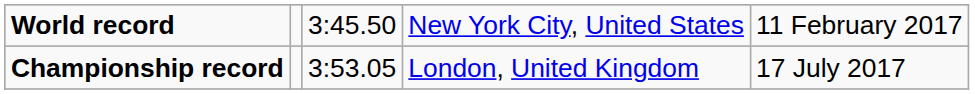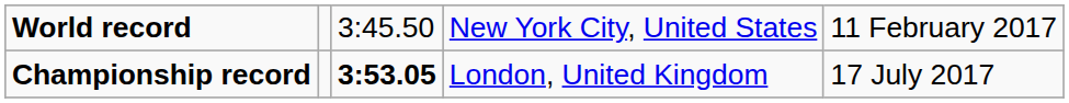Championship record | column 3: normal -> bold
